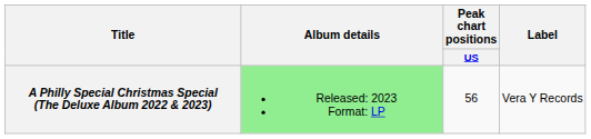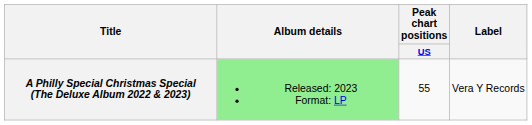row 3 | Peak chart positions / US: 56 -> 55
